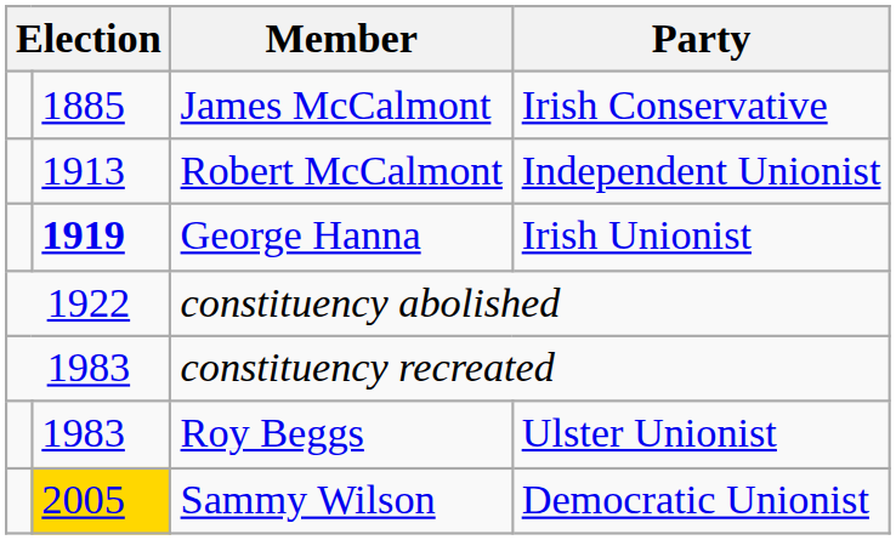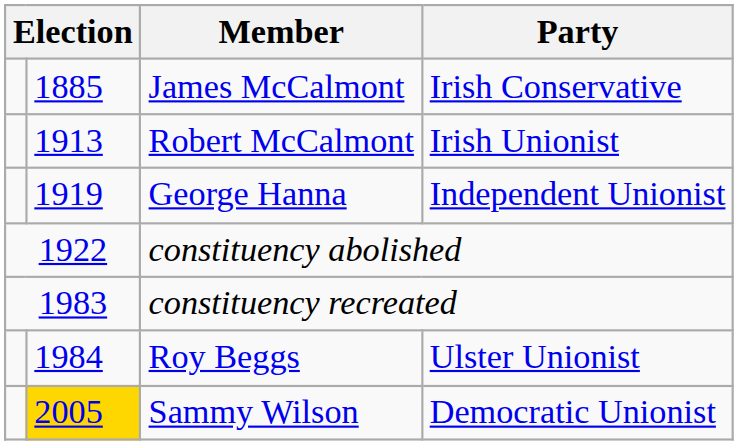Robert McCalmont | Party: Independent Unionist -> Irish Unionist
George Hanna | column 2: bold -> normal
George Hanna | Party: Irish Unionist -> Independent Unionist
Roy Beggs | column 2: 1983 -> 1984
